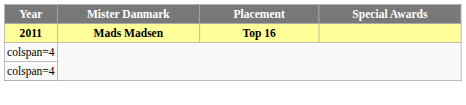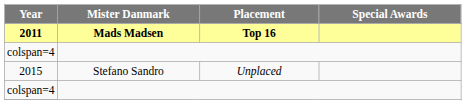+ row: 2015 | Stefano Sandro | Unplaced
